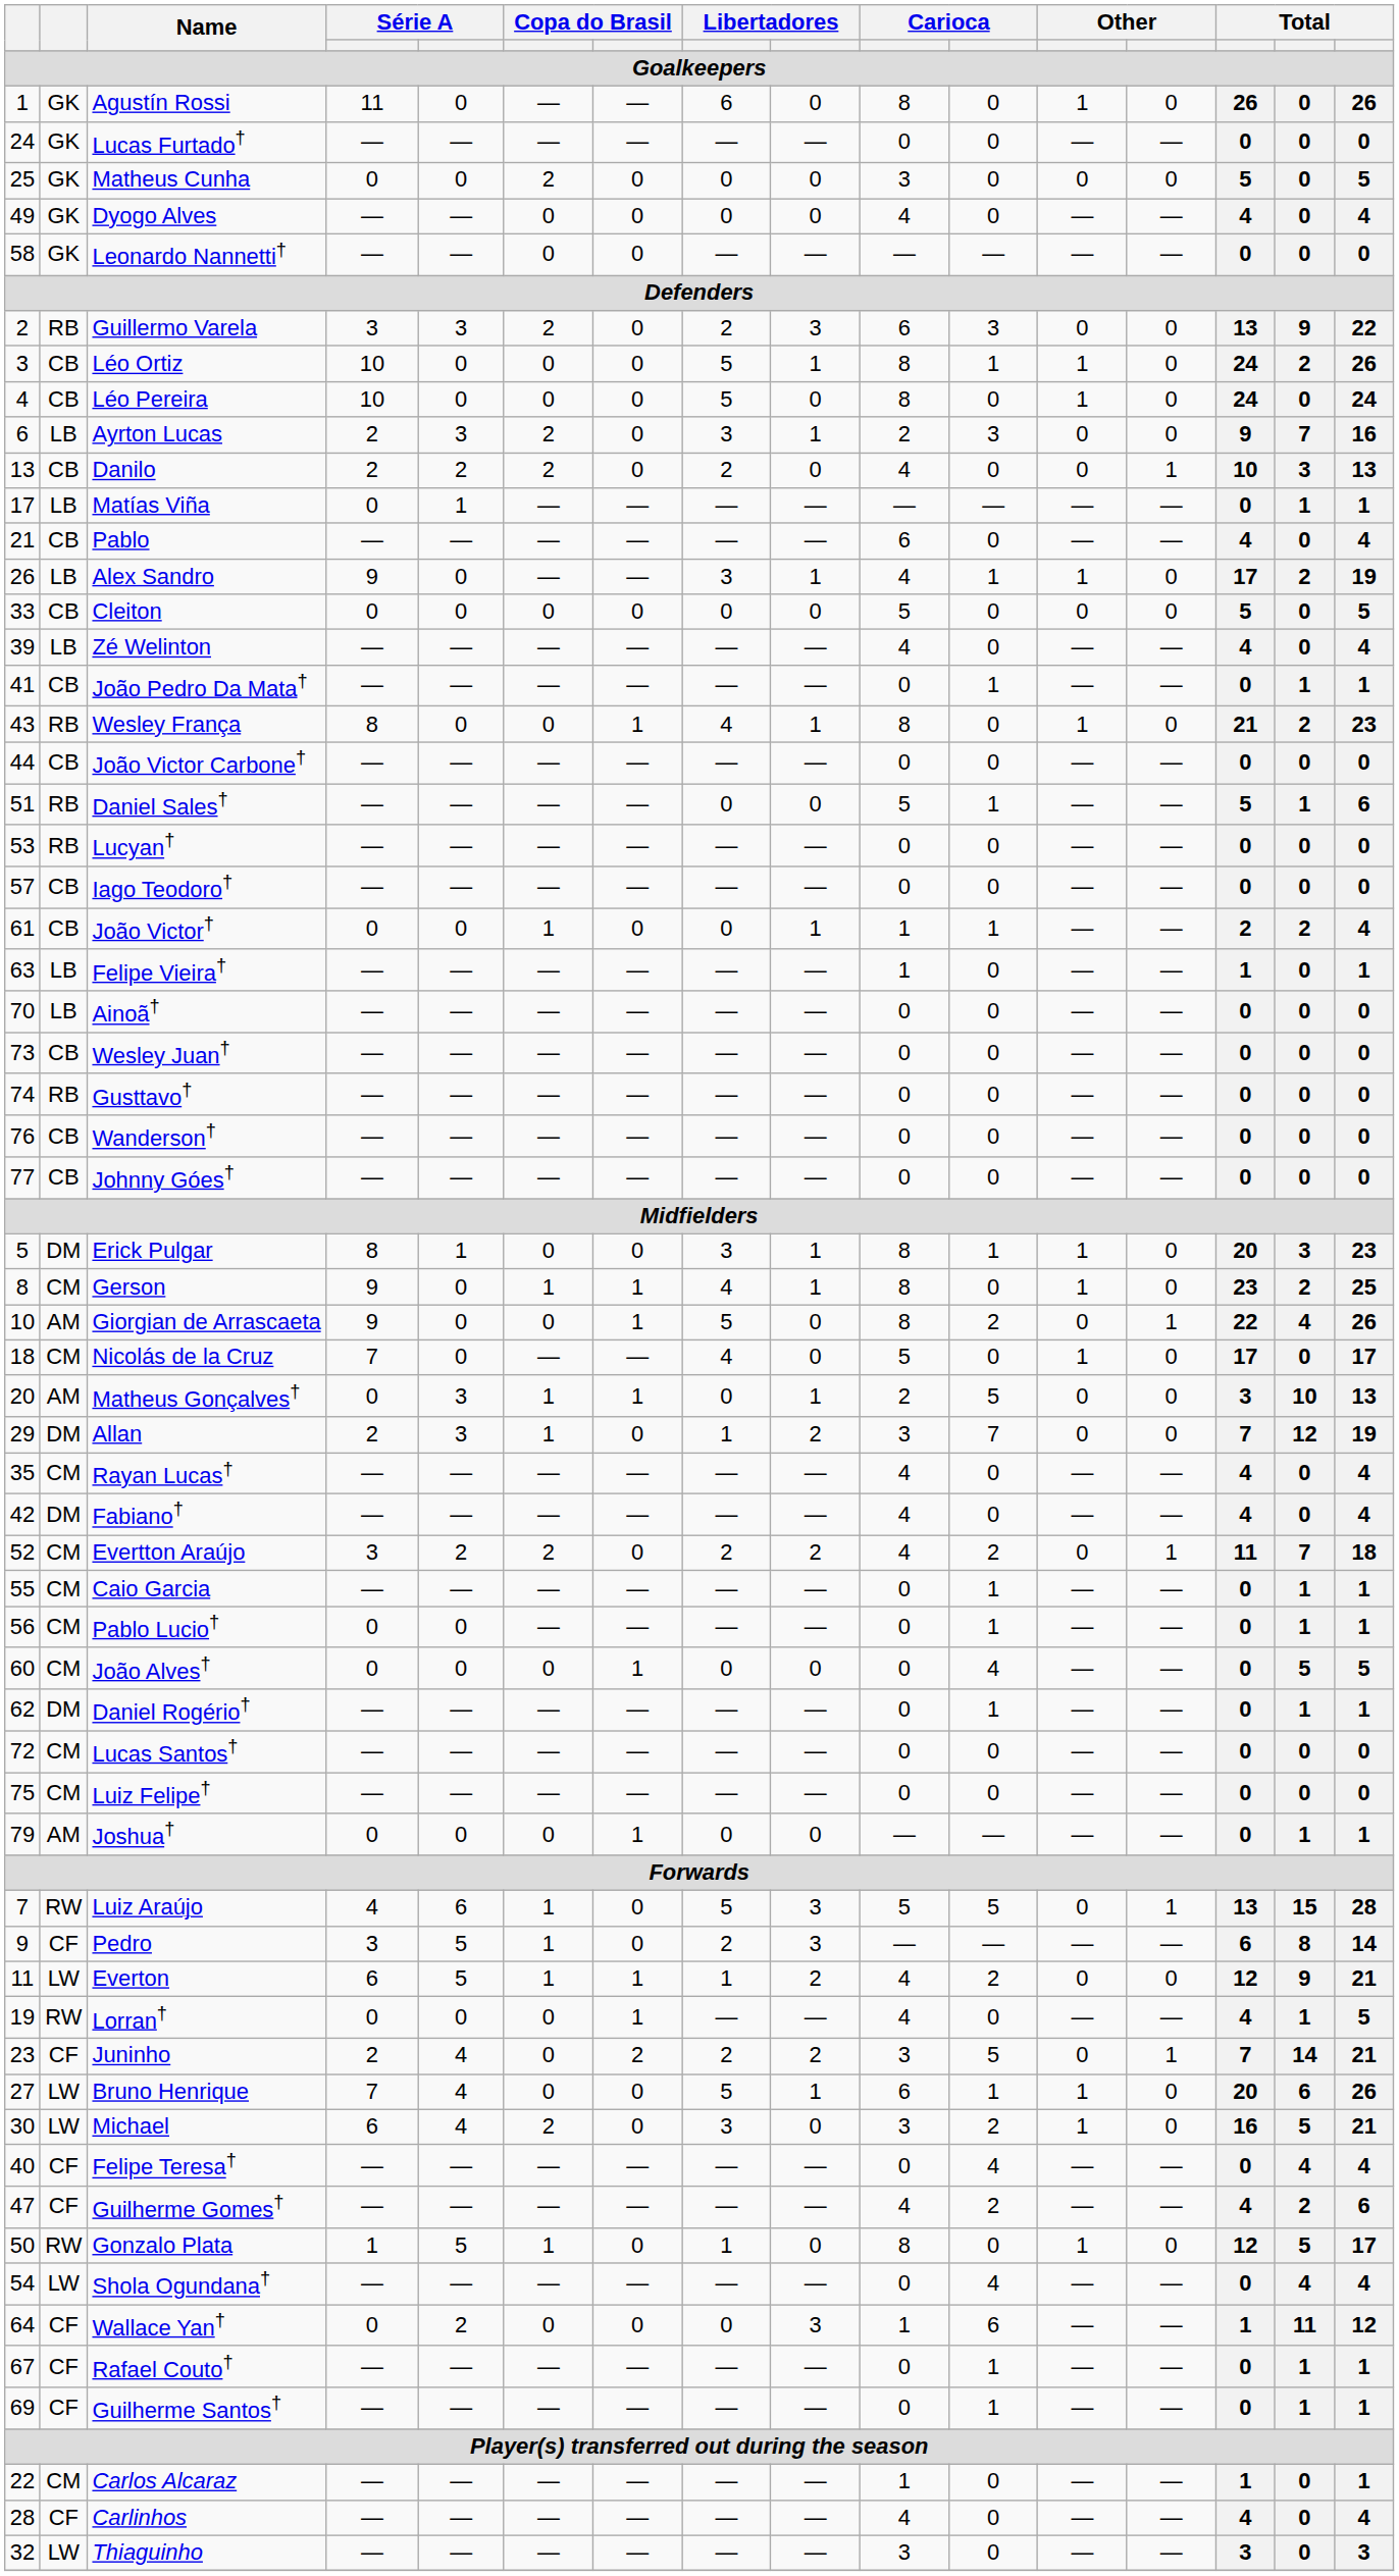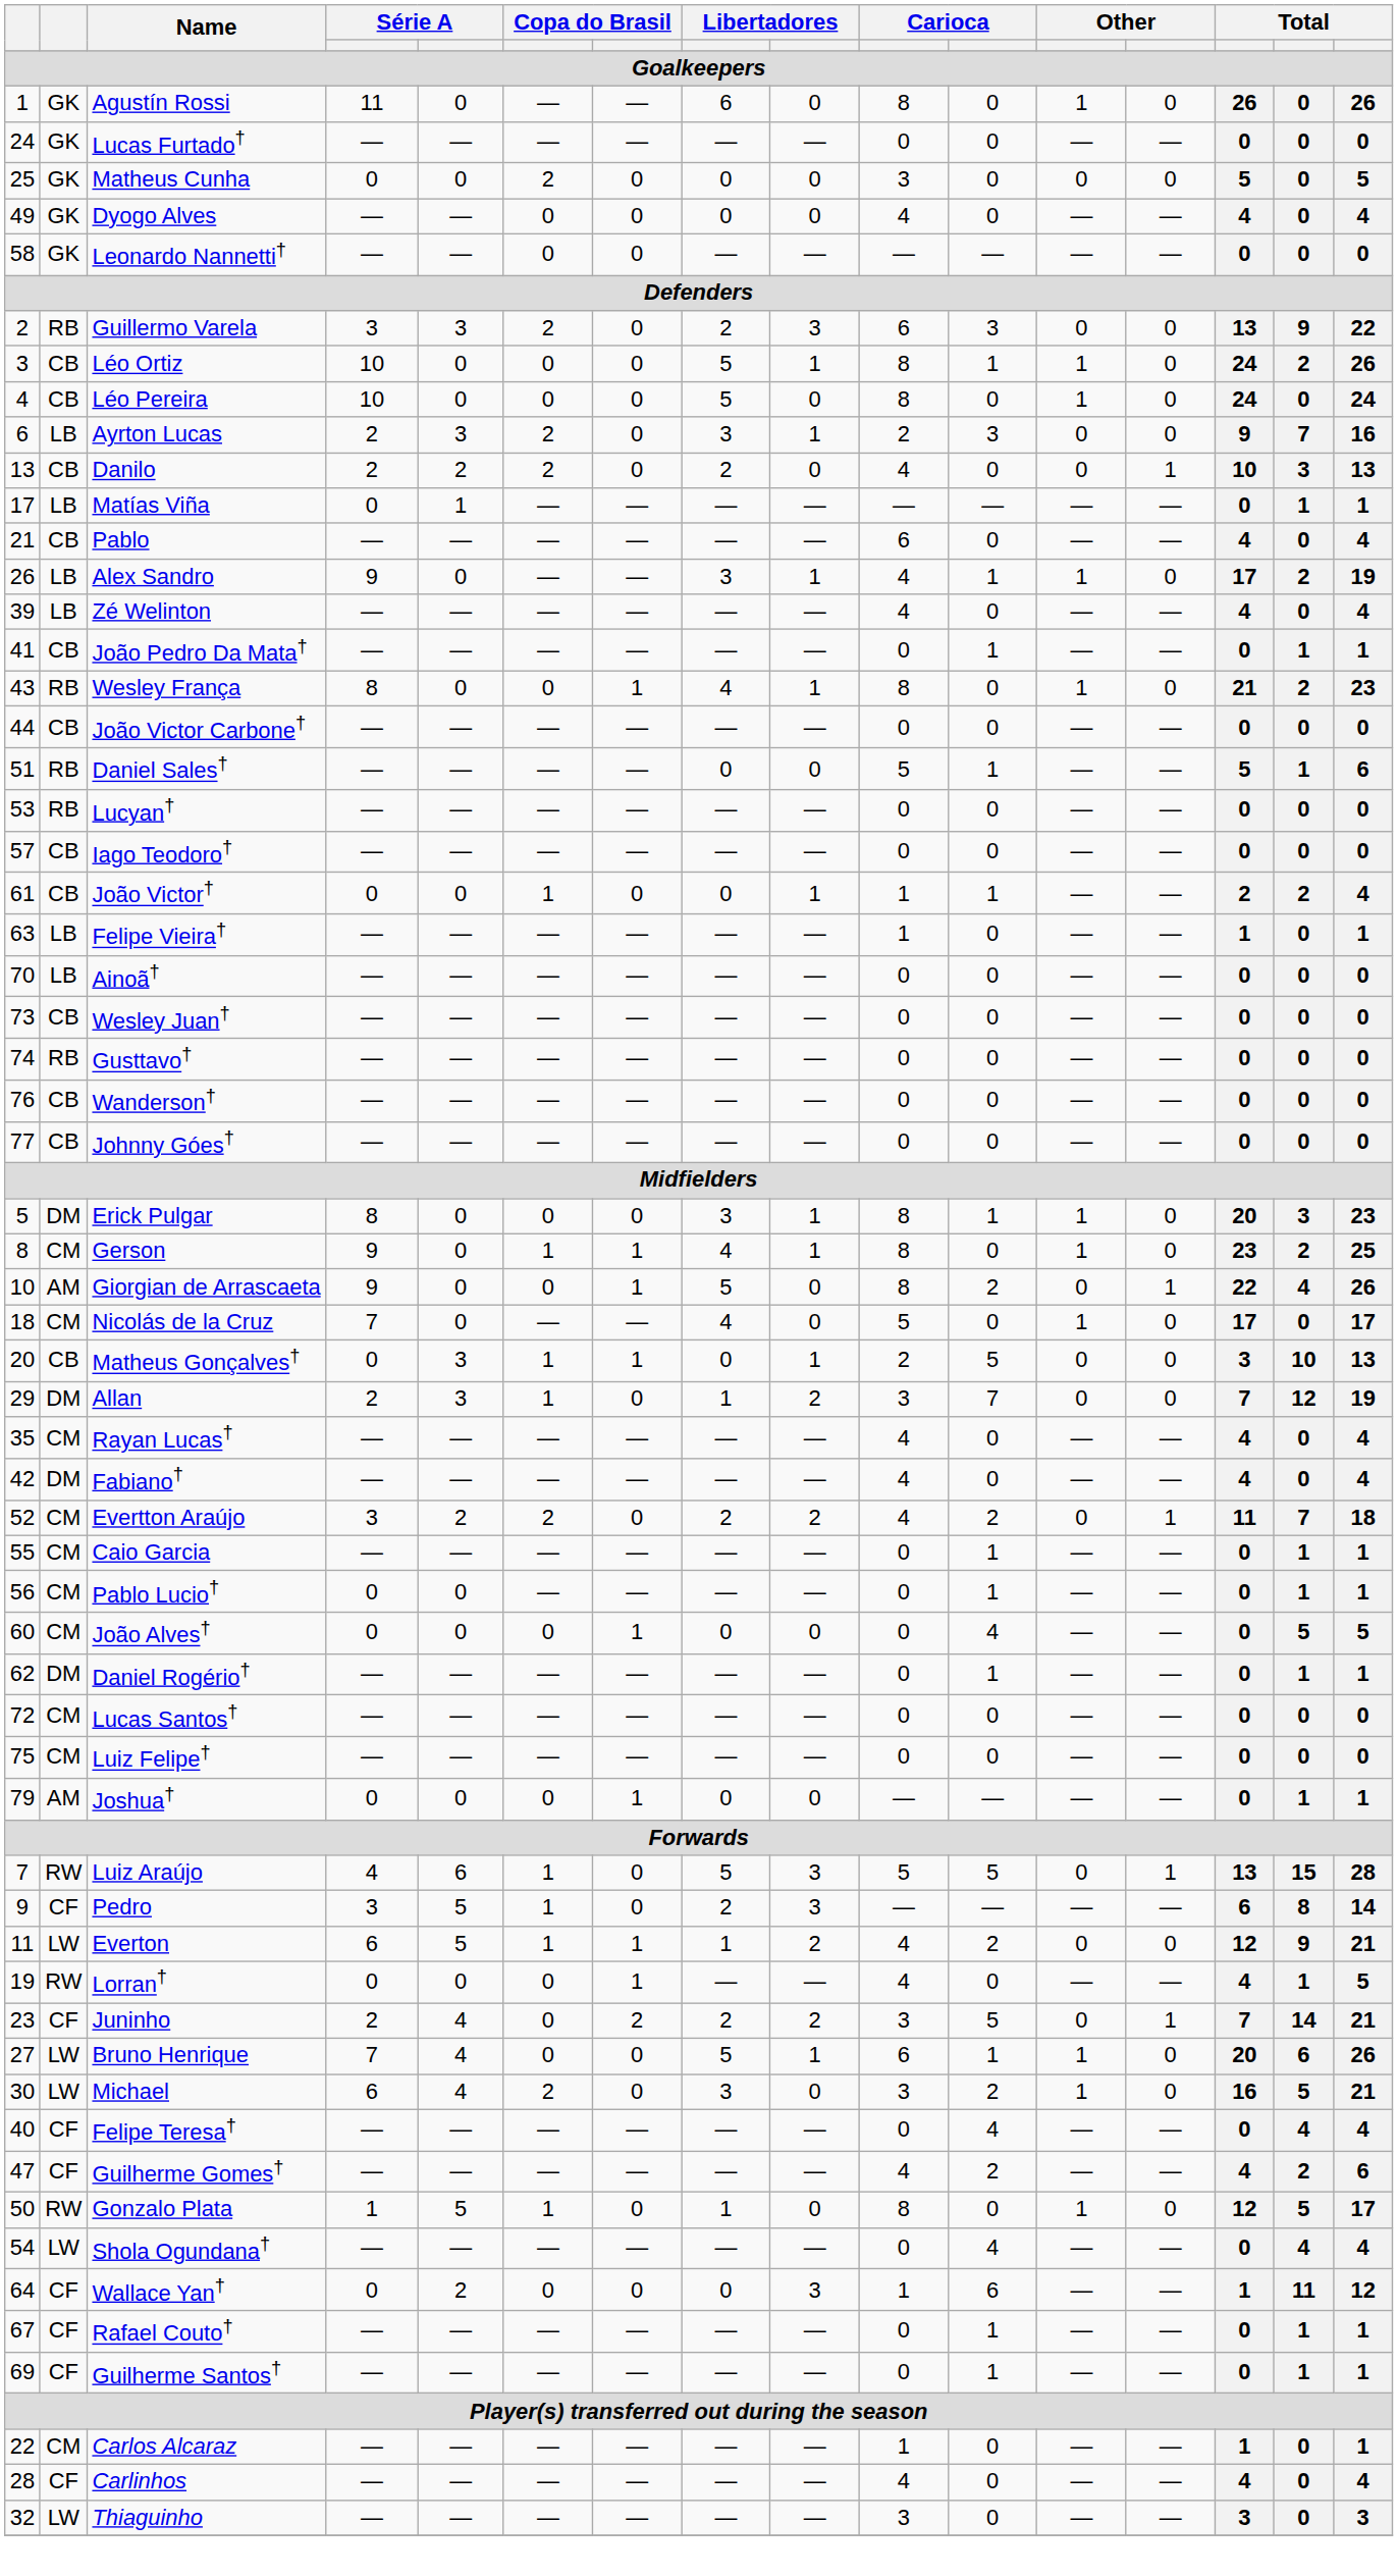- row: 33 | CB | Cleiton | 0 | 0 | 0 | 0 | 0 | 0 | 5 | 0 | 0 | 0 | 5 | 0 | 5
Erick Pulgar | column 5: 1 -> 0
Matheus Gonçalves† | column 2: AM -> CB
